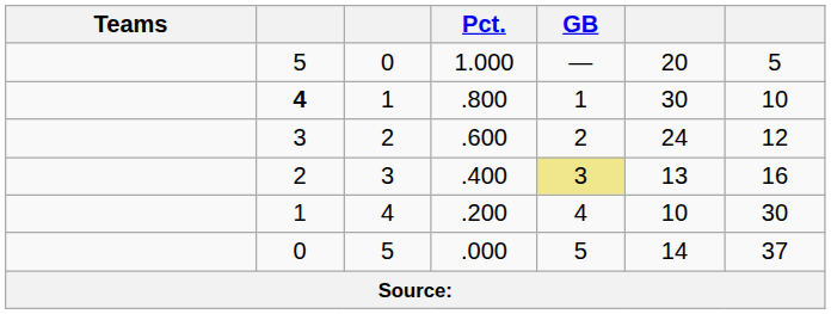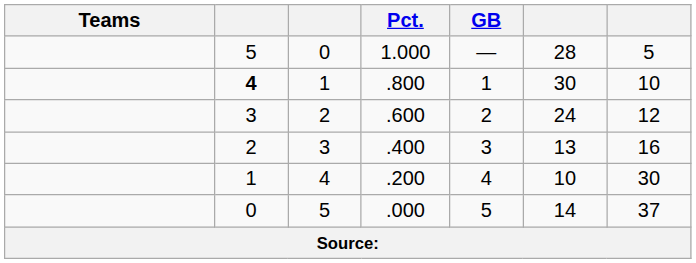row 2 | column 6: 20 -> 28
row 5 | GB: khaki background -> no background
